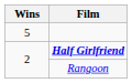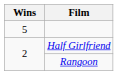Half Girlfriend | Film: bold -> normal
